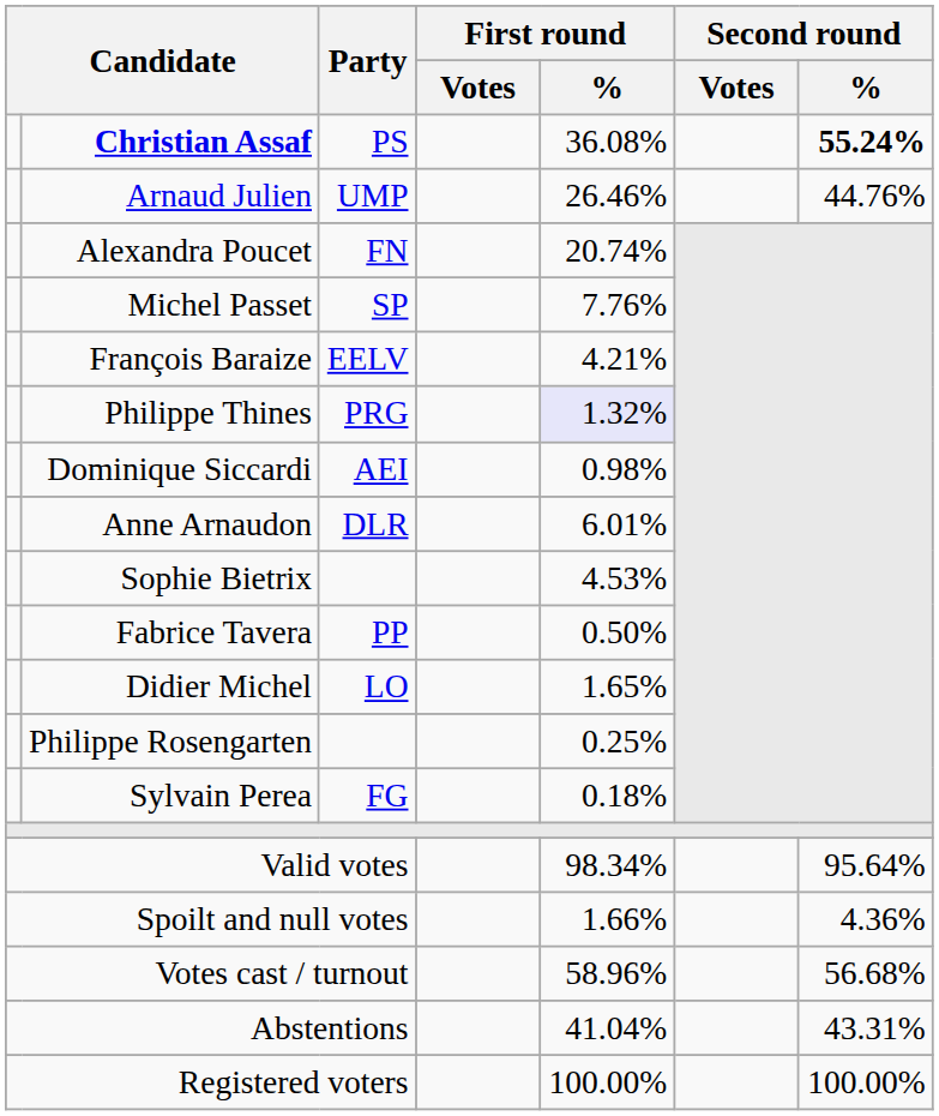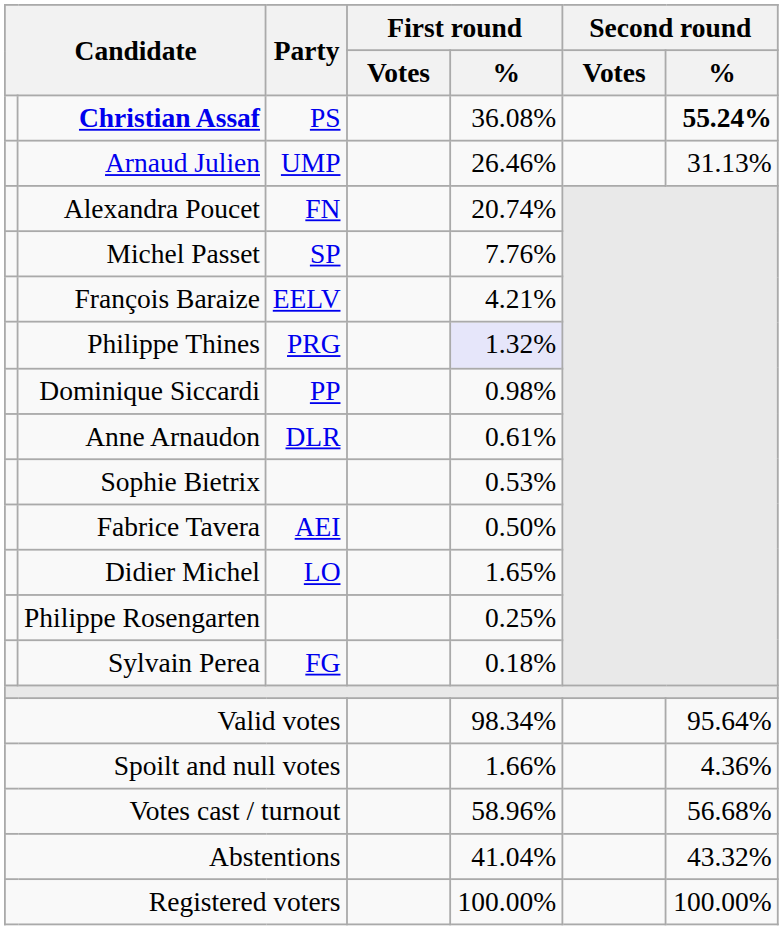Arnaud Julien | Second round / %: 44.76% -> 31.13%
Dominique Siccardi | Party: AEI -> PP
Anne Arnaudon | First round / %: 6.01% -> 0.61%
Sophie Bietrix | First round / %: 4.53% -> 0.53%
Fabrice Tavera | Party: PP -> AEI
Abstentions | Second round / %: 43.31% -> 43.32%
